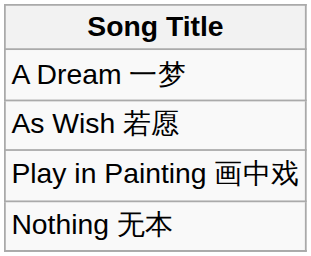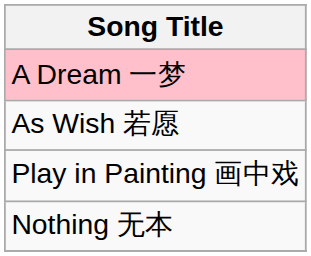row 2 | column 1: no background -> pink background
